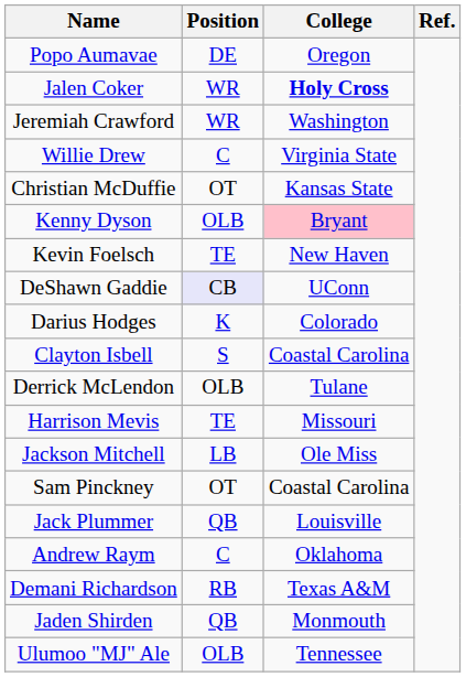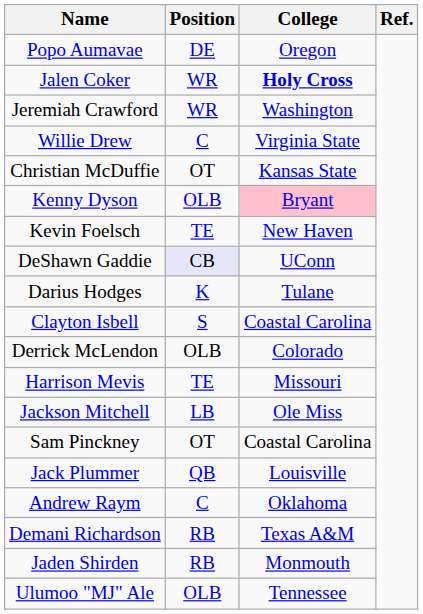Darius Hodges | College: Colorado -> Tulane
Derrick McLendon | College: Tulane -> Colorado
Jaden Shirden | Position: QB -> RB
